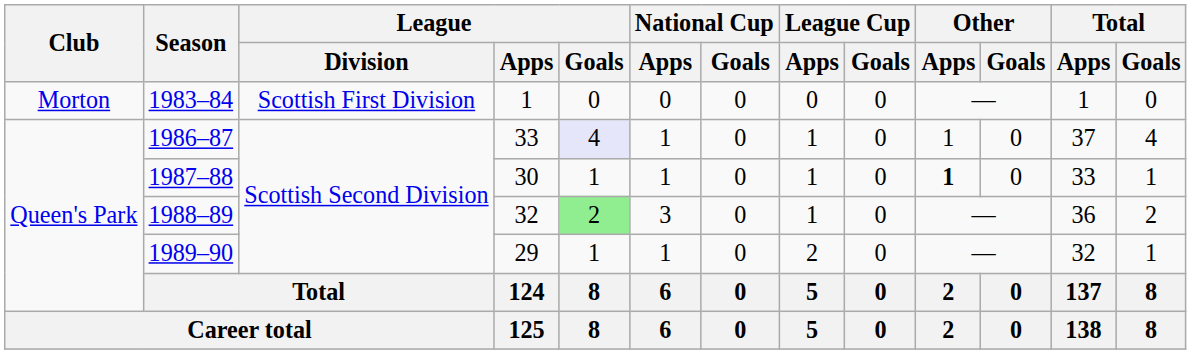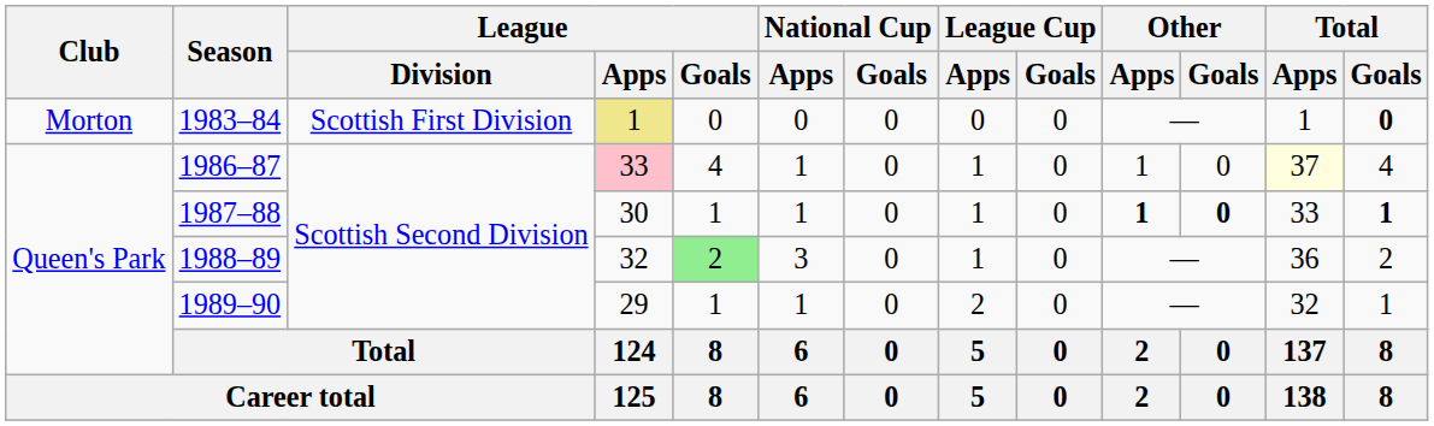1983–84 | League / Apps: no background -> khaki background
1983–84 | Total / Goals: normal -> bold
1986–87 | League / Apps: no background -> pink background
1986–87 | League / Goals: lavender background -> no background
1986–87 | Total / Apps: no background -> lightyellow background
1987–88 | Other / Goals: normal -> bold
1987–88 | Total / Goals: normal -> bold
